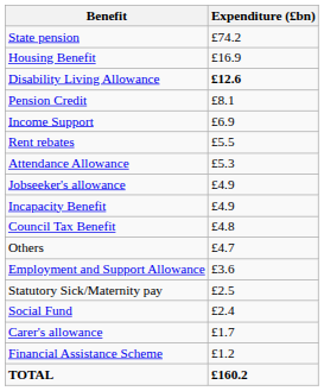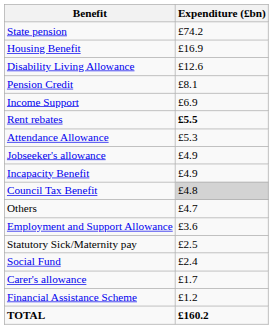Disability Living Allowance | Expenditure (£bn): bold -> normal
Rent rebates | Expenditure (£bn): normal -> bold
Council Tax Benefit | Expenditure (£bn): no background -> lightgrey background
